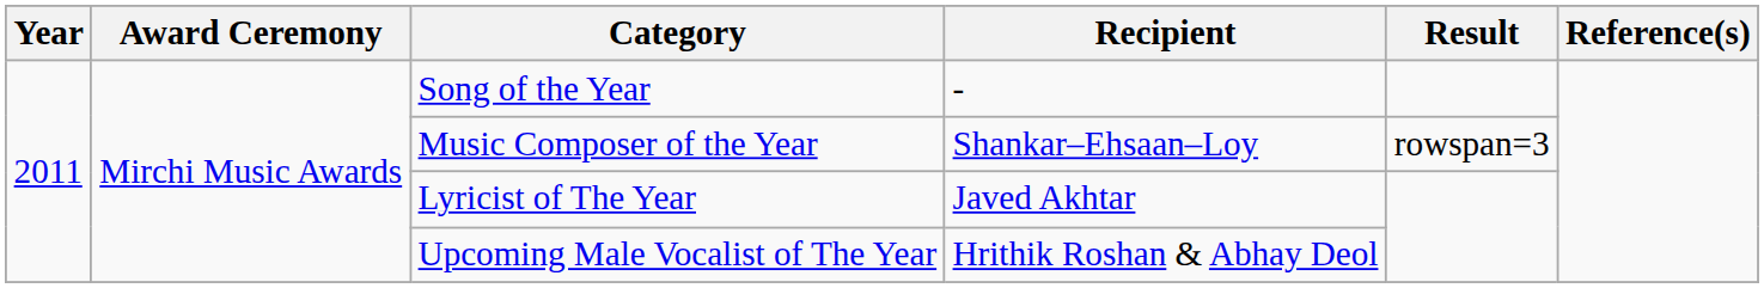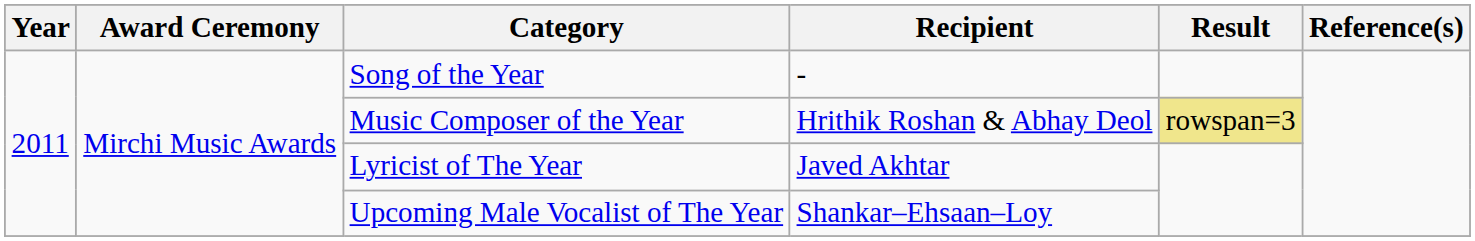Music Composer of the Year | Recipient: Shankar–Ehsaan–Loy -> Hrithik Roshan & Abhay Deol
Music Composer of the Year | Result: no background -> khaki background
Upcoming Male Vocalist of The Year | Recipient: Hrithik Roshan & Abhay Deol -> Shankar–Ehsaan–Loy
